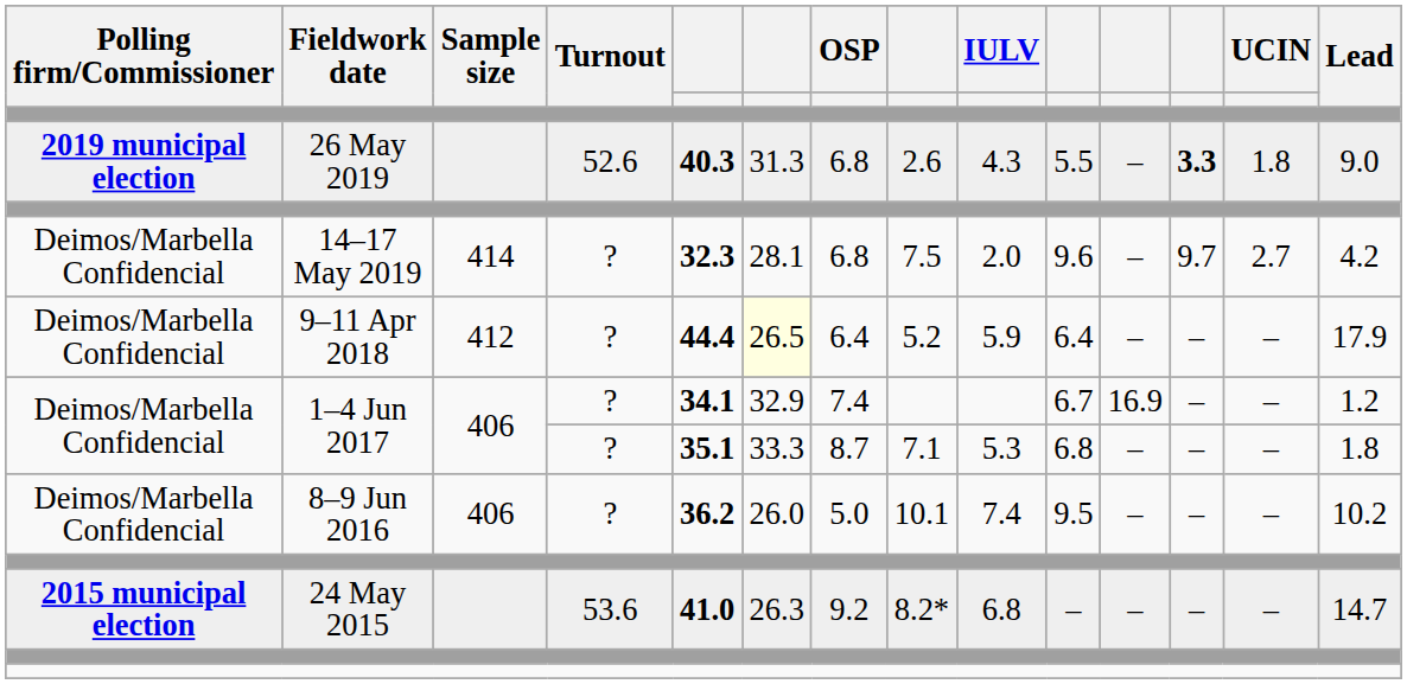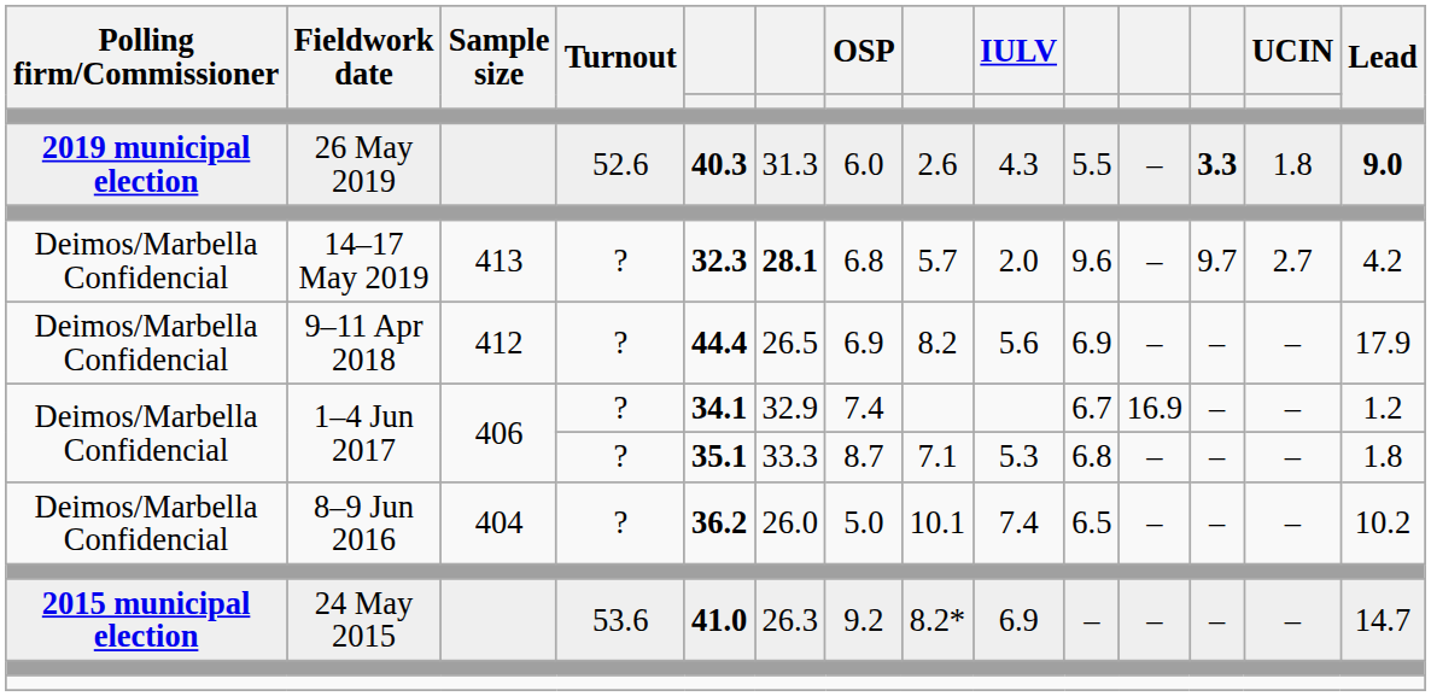26 May 2019 | OSP: 6.8 -> 6.0
26 May 2019 | Lead: normal -> bold
14–17 May 2019 | Sample size: 414 -> 413
14–17 May 2019 | column 6: normal -> bold
14–17 May 2019 | column 8: 7.5 -> 5.7
9–11 Apr 2018 | column 6: lightyellow background -> no background
9–11 Apr 2018 | OSP: 6.4 -> 6.9
9–11 Apr 2018 | column 8: 5.2 -> 8.2
9–11 Apr 2018 | IULV: 5.9 -> 5.6
9–11 Apr 2018 | column 10: 6.4 -> 6.9
8–9 Jun 2016 | Sample size: 406 -> 404
8–9 Jun 2016 | column 10: 9.5 -> 6.5
24 May 2015 | IULV: 6.8 -> 6.9
